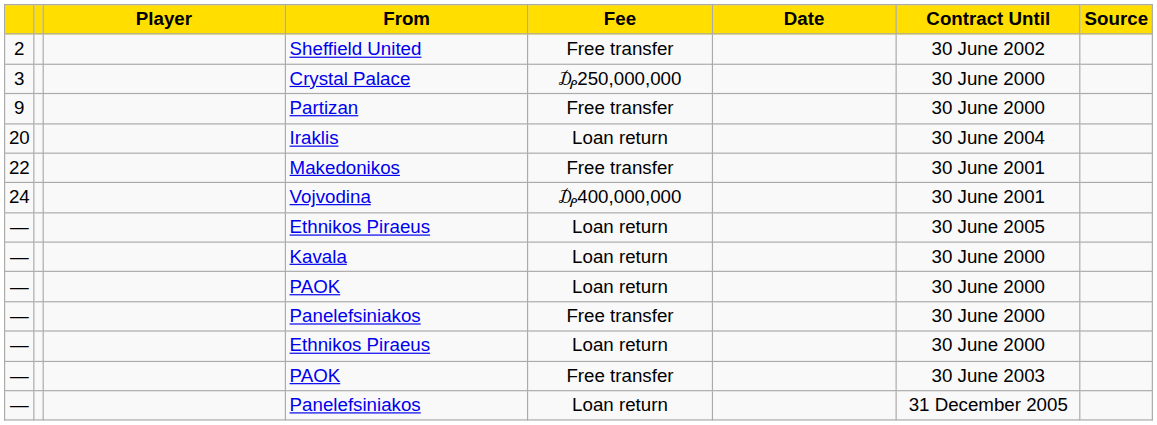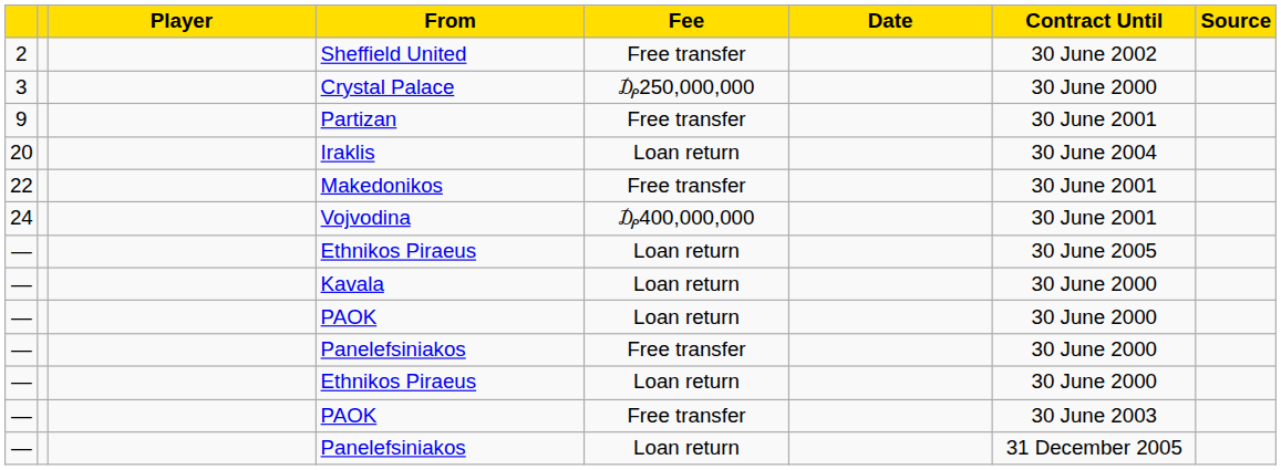Partizan | Contract Until: 30 June 2000 -> 30 June 2001
